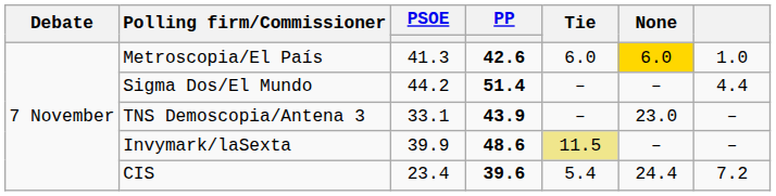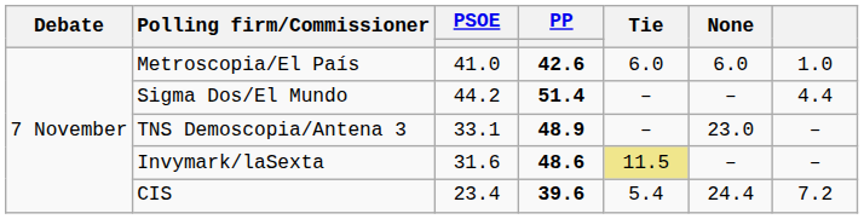Metroscopia/El País | PSOE: 41.3 -> 41.0
Metroscopia/El País | None: gold background -> no background
TNS Demoscopia/Antena 3 | PP: 43.9 -> 48.9
Invymark/laSexta | PSOE: 39.9 -> 31.6
